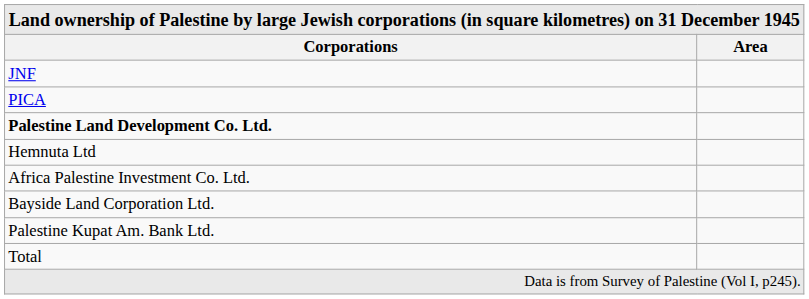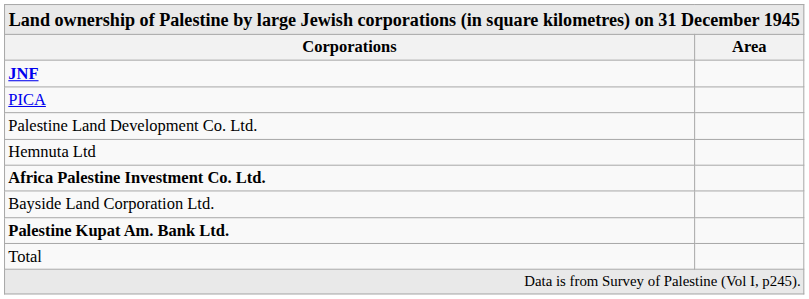JNF | Corporations: normal -> bold
Palestine Land Development Co. Ltd. | Corporations: bold -> normal
Africa Palestine Investment Co. Ltd. | Corporations: normal -> bold
Palestine Kupat Am. Bank Ltd. | Corporations: normal -> bold
